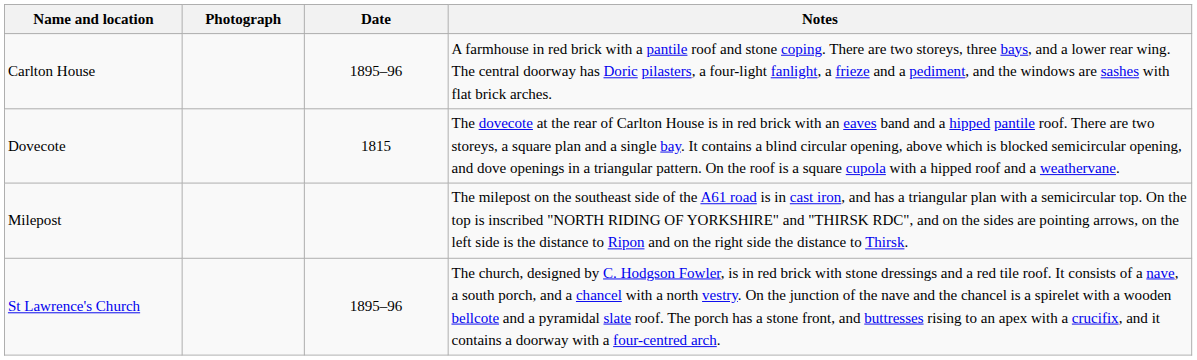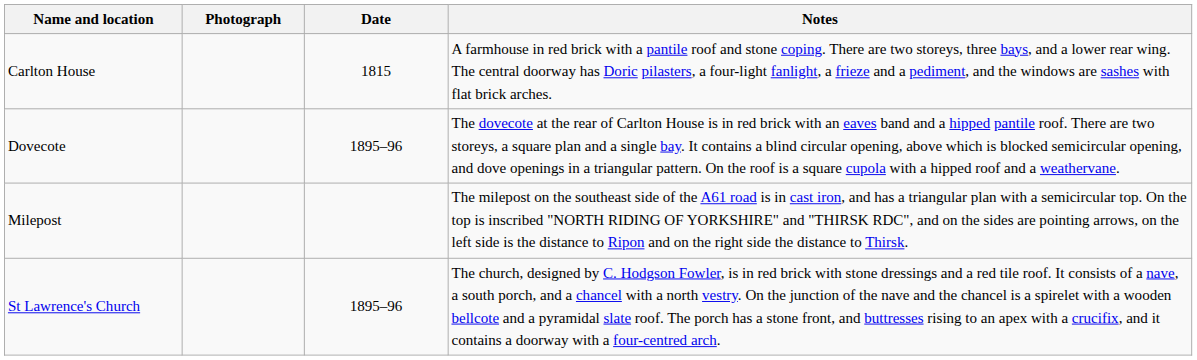Carlton House | Date: 1895–96 -> 1815
Dovecote | Date: 1815 -> 1895–96
